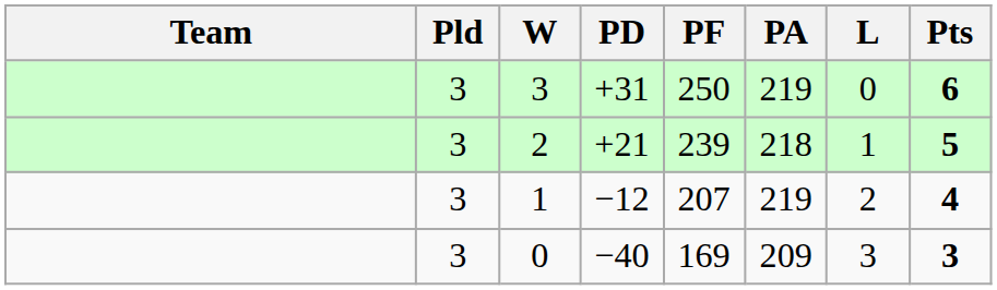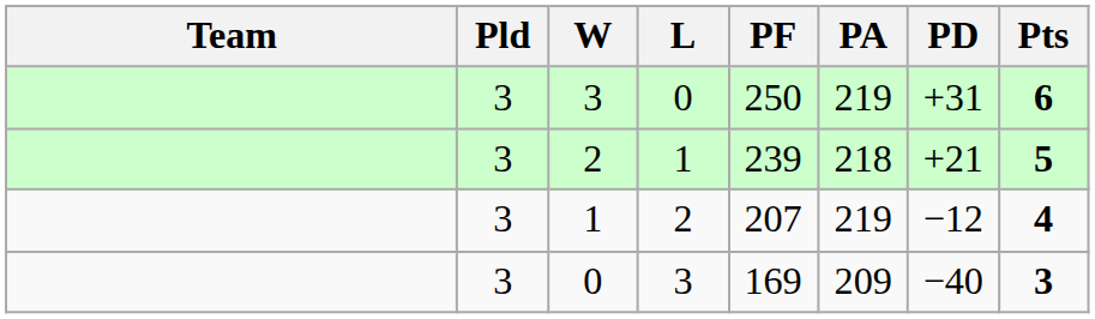columns swapped: L <-> PD
